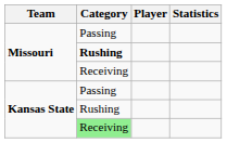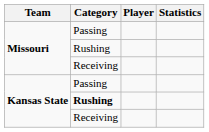Missouri / Rushing | Category: bold -> normal
Kansas State / Rushing | Category: normal -> bold
Kansas State / Receiving | Category: lightgreen background -> no background
